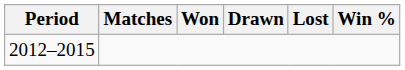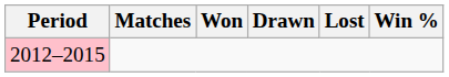2012–2015 | Period: no background -> pink background
